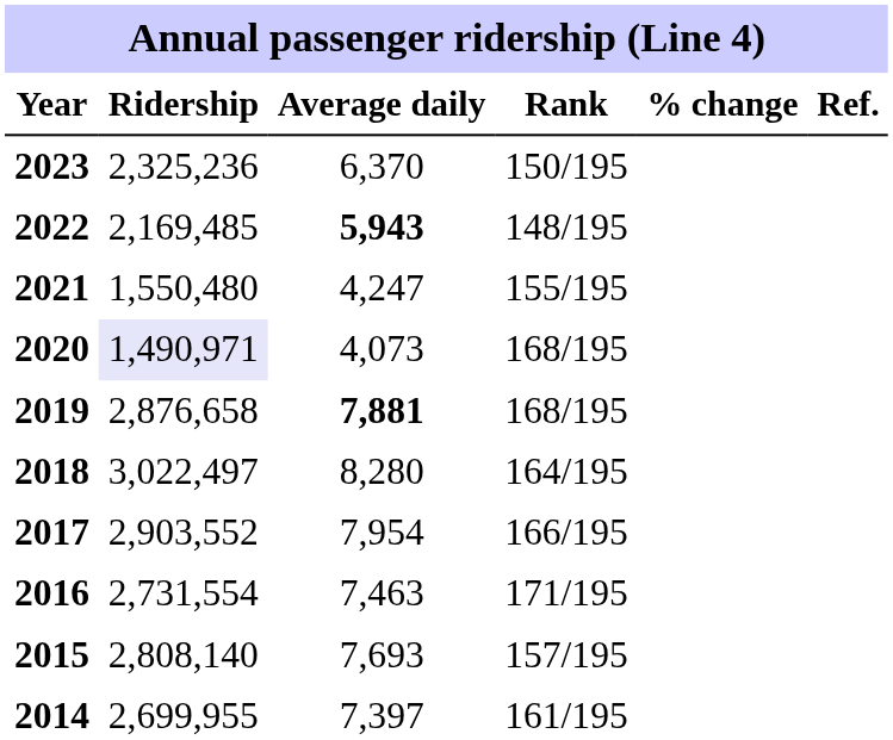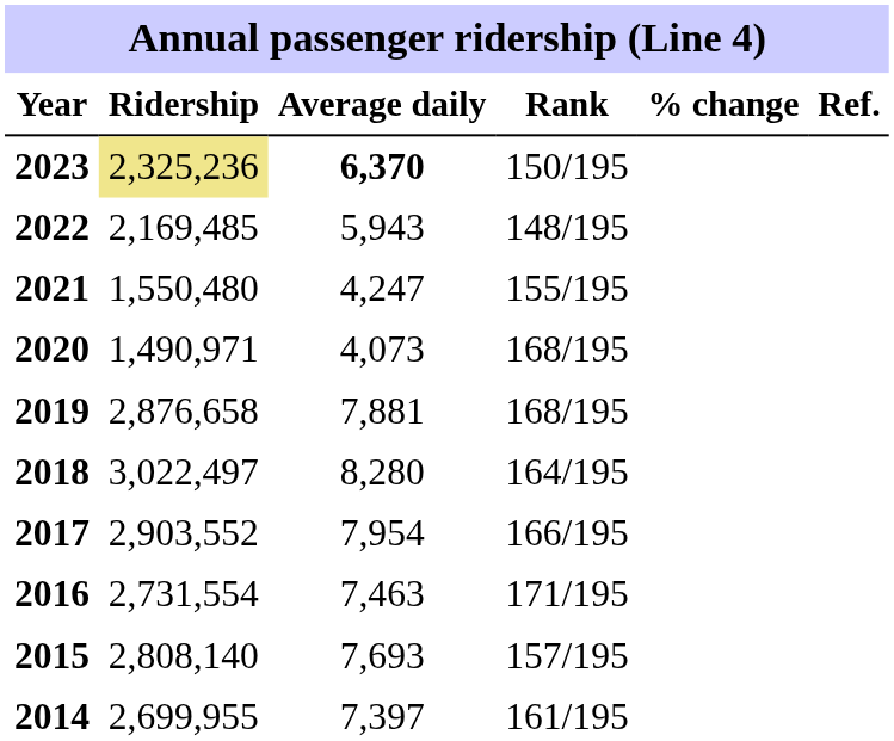2023 | Ridership: no background -> khaki background
2023 | Average daily: normal -> bold
2022 | Average daily: bold -> normal
2020 | Ridership: lavender background -> no background
2019 | Average daily: bold -> normal
